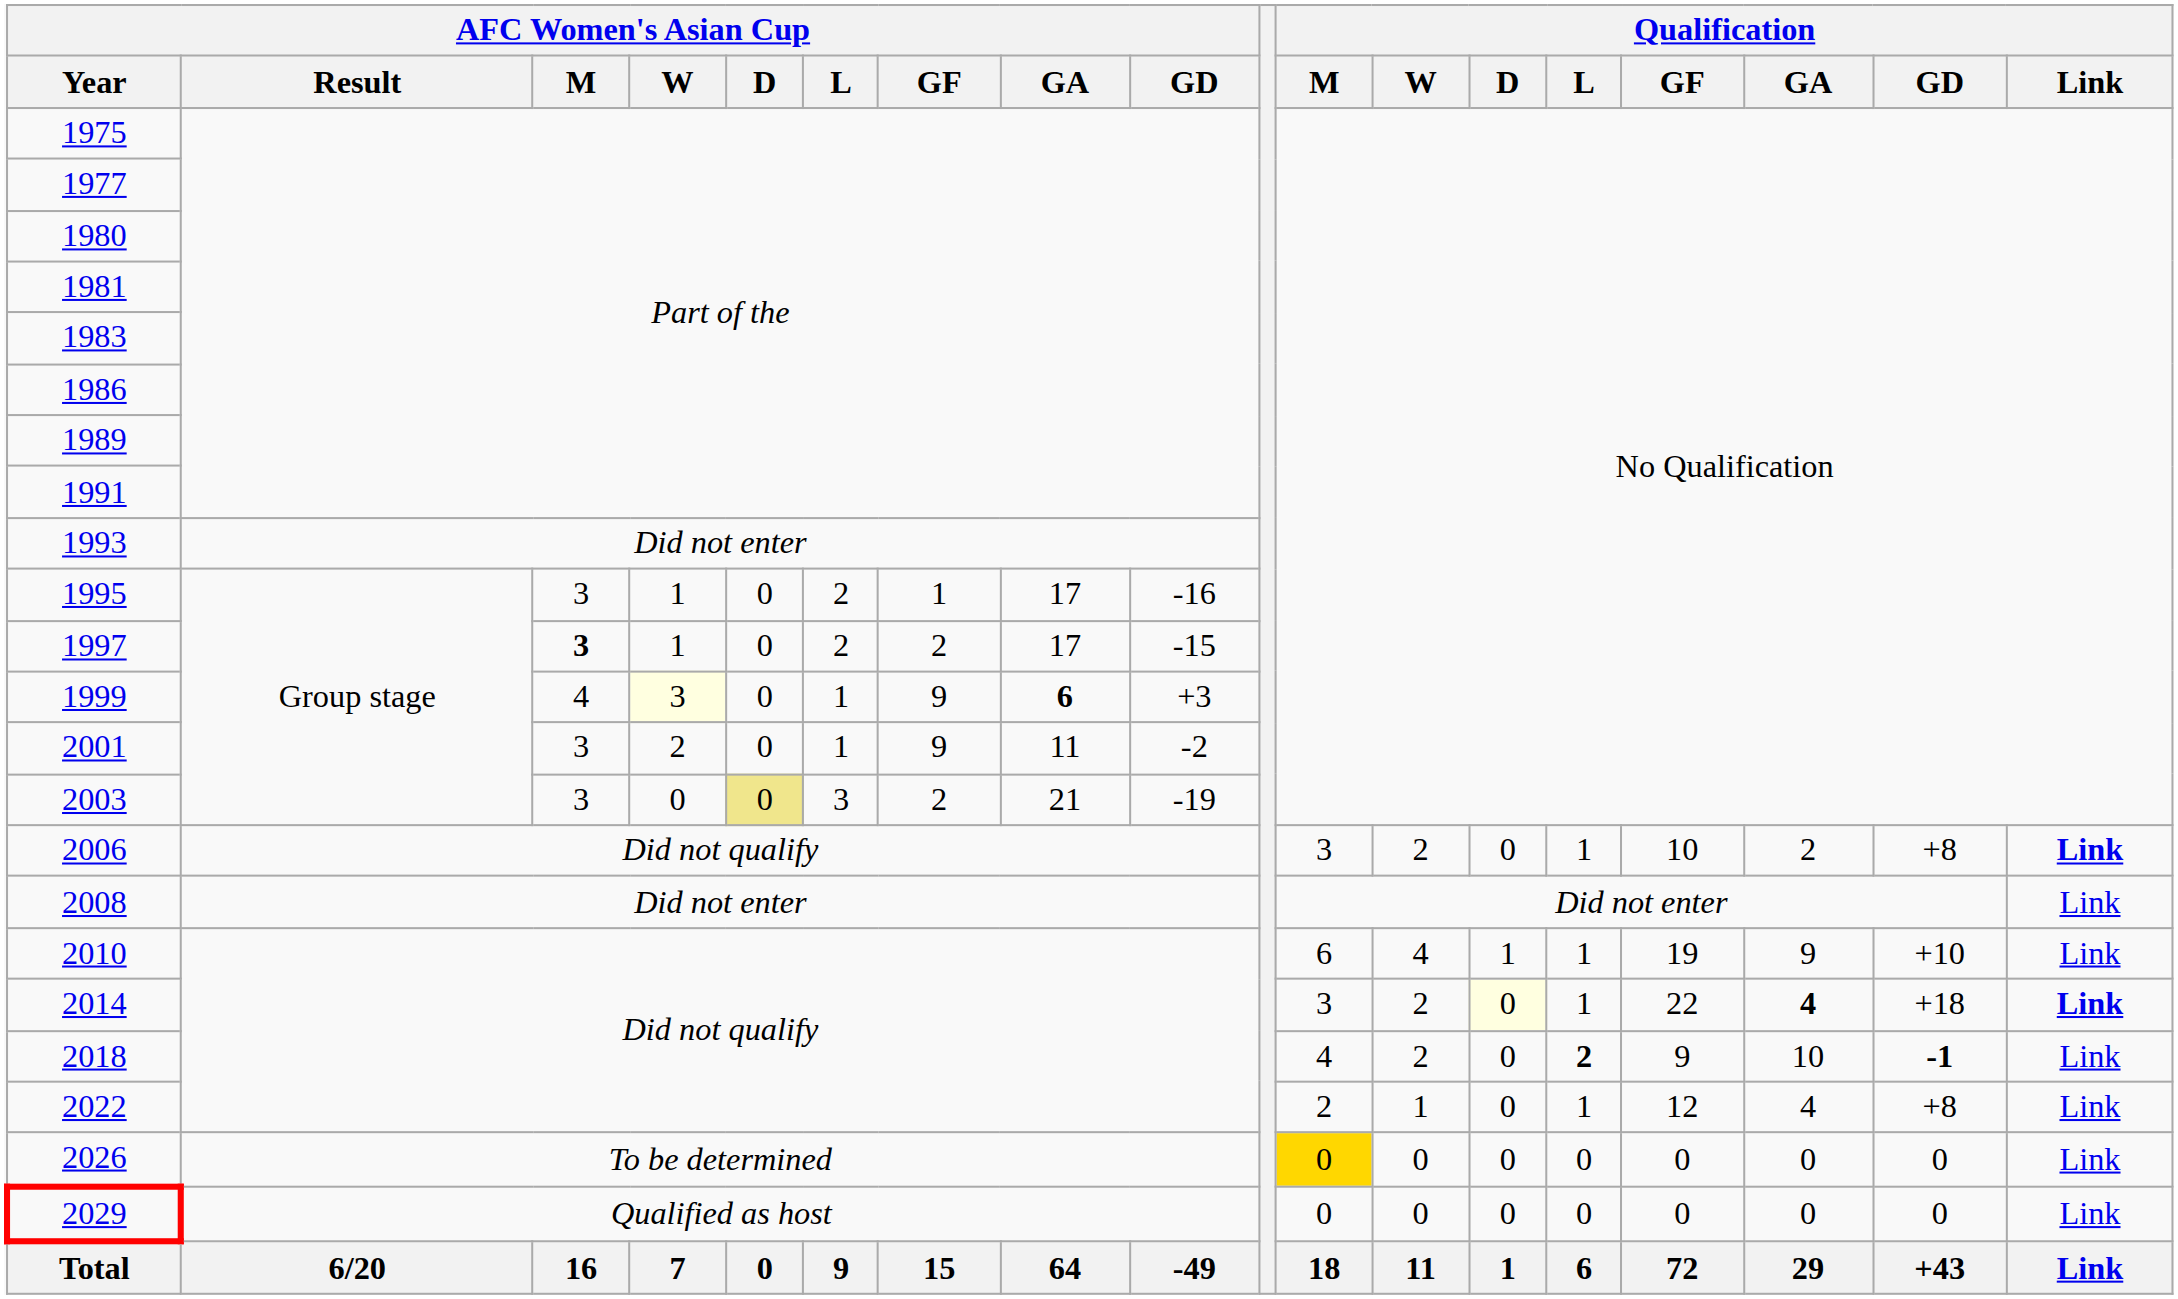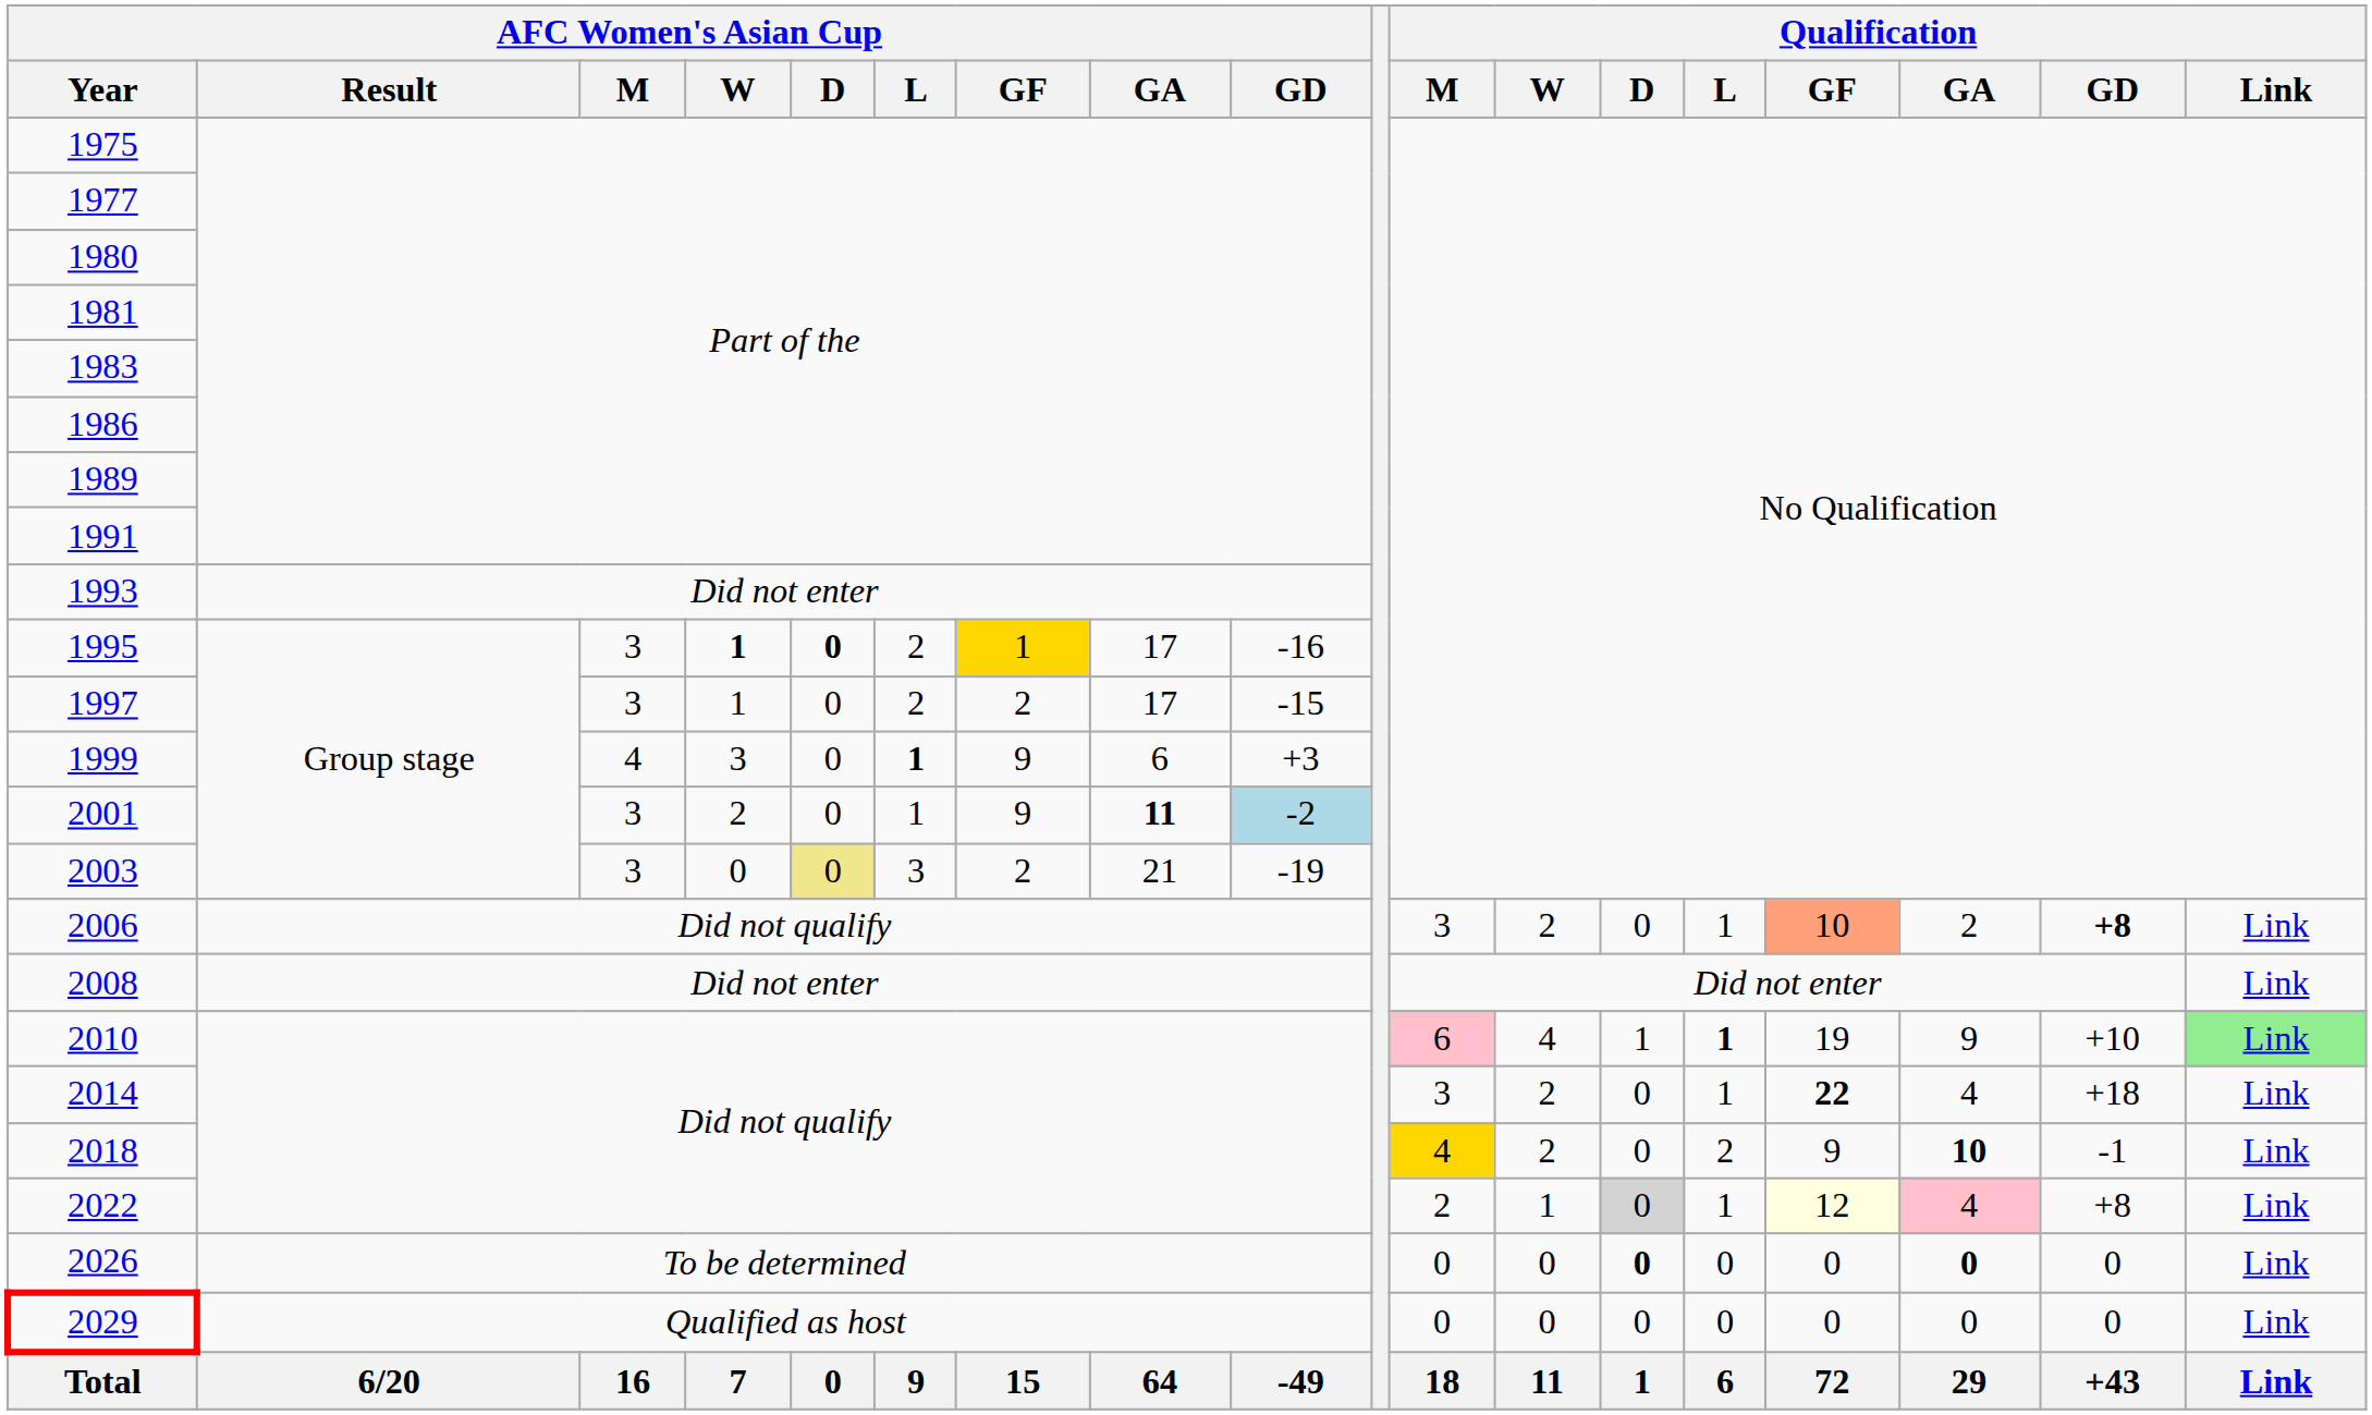1995 | AFC Women's Asian Cup / W: normal -> bold
1995 | AFC Women's Asian Cup / D: normal -> bold
1995 | AFC Women's Asian Cup / GF: no background -> gold background
1997 | AFC Women's Asian Cup / M: bold -> normal
1999 | AFC Women's Asian Cup / W: lightyellow background -> no background
1999 | AFC Women's Asian Cup / L: normal -> bold
1999 | AFC Women's Asian Cup / GA: bold -> normal
2001 | AFC Women's Asian Cup / GA: normal -> bold
2001 | AFC Women's Asian Cup / GD: no background -> lightblue background
2006 | Qualification / GF: no background -> lightsalmon background
2006 | Qualification / GD: normal -> bold
2006 | Qualification / Link: bold -> normal
2010 | Qualification / M: no background -> pink background
2010 | Qualification / L: normal -> bold
2010 | Qualification / Link: no background -> lightgreen background
2014 | Qualification / D: lightyellow background -> no background
2014 | Qualification / GF: normal -> bold
2014 | Qualification / GA: bold -> normal
2014 | Qualification / Link: bold -> normal
2018 | Qualification / M: no background -> gold background
2018 | Qualification / L: bold -> normal
2018 | Qualification / GA: normal -> bold
2018 | Qualification / GD: bold -> normal
2022 | Qualification / D: no background -> lightgrey background
2022 | Qualification / GF: no background -> lightyellow background
2022 | Qualification / GA: no background -> pink background
2026 | Qualification / M: gold background -> no background
2026 | Qualification / D: normal -> bold
2026 | Qualification / GA: normal -> bold
